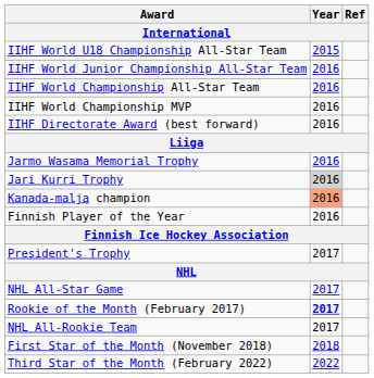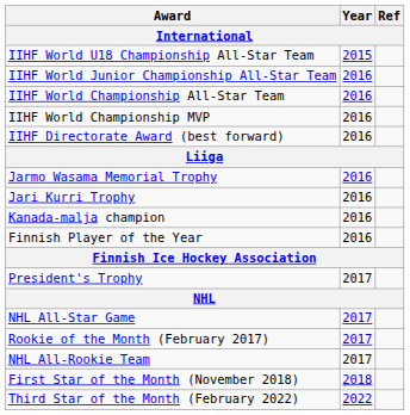Jari Kurri Trophy | Year: lightgrey background -> no background
Kanada-malja champion | Year: lightsalmon background -> no background
Rookie of the Month (February 2017) | Year: bold -> normal
